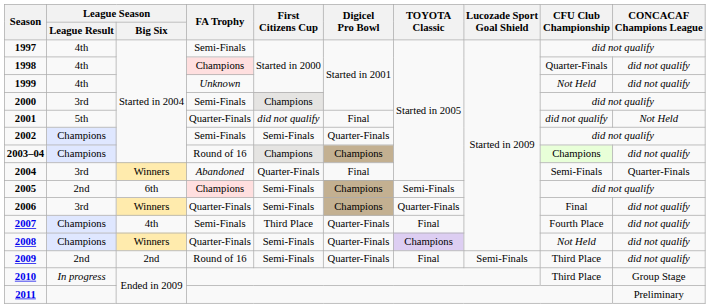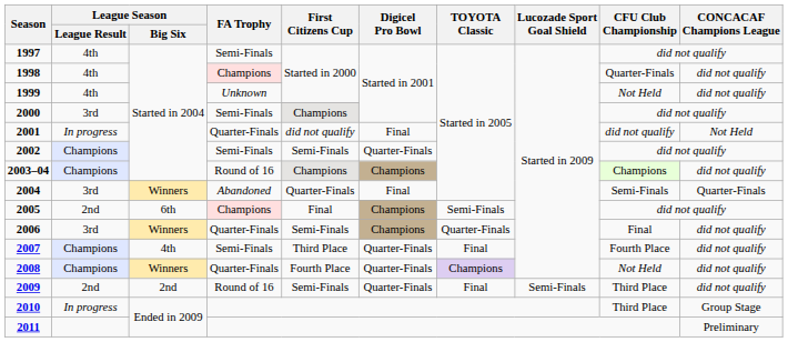2001 | League Season / League Result: 5th -> In progress
2005 | First Citizens Cup: Semi-Finals -> Final
2008 | First Citizens Cup: Semi-Finals -> Fourth Place
